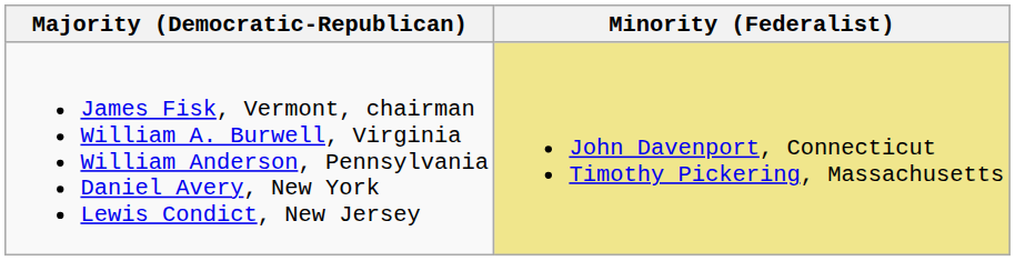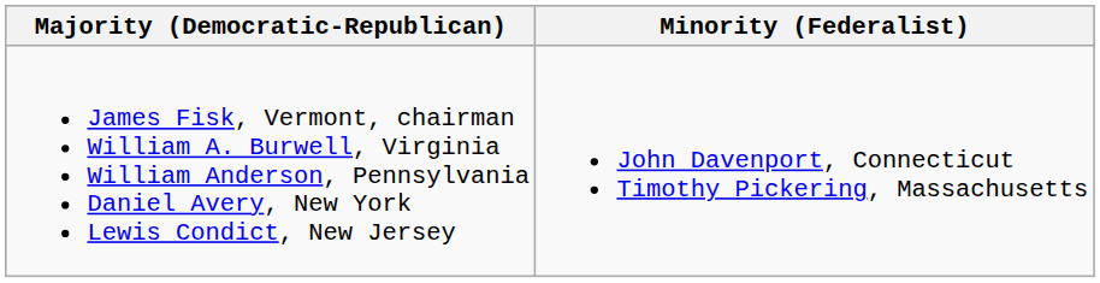row 2 | Minority (Federalist): khaki background -> no background
